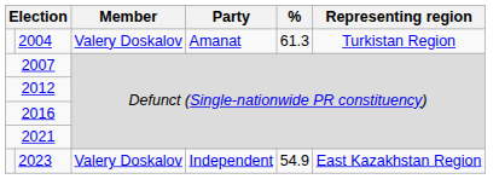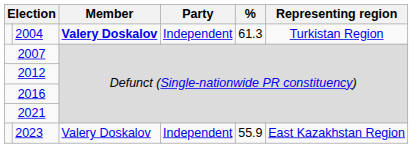2004 | Member: normal -> bold
2004 | Party: Amanat -> Independent
2023 | %: 54.9 -> 55.9
